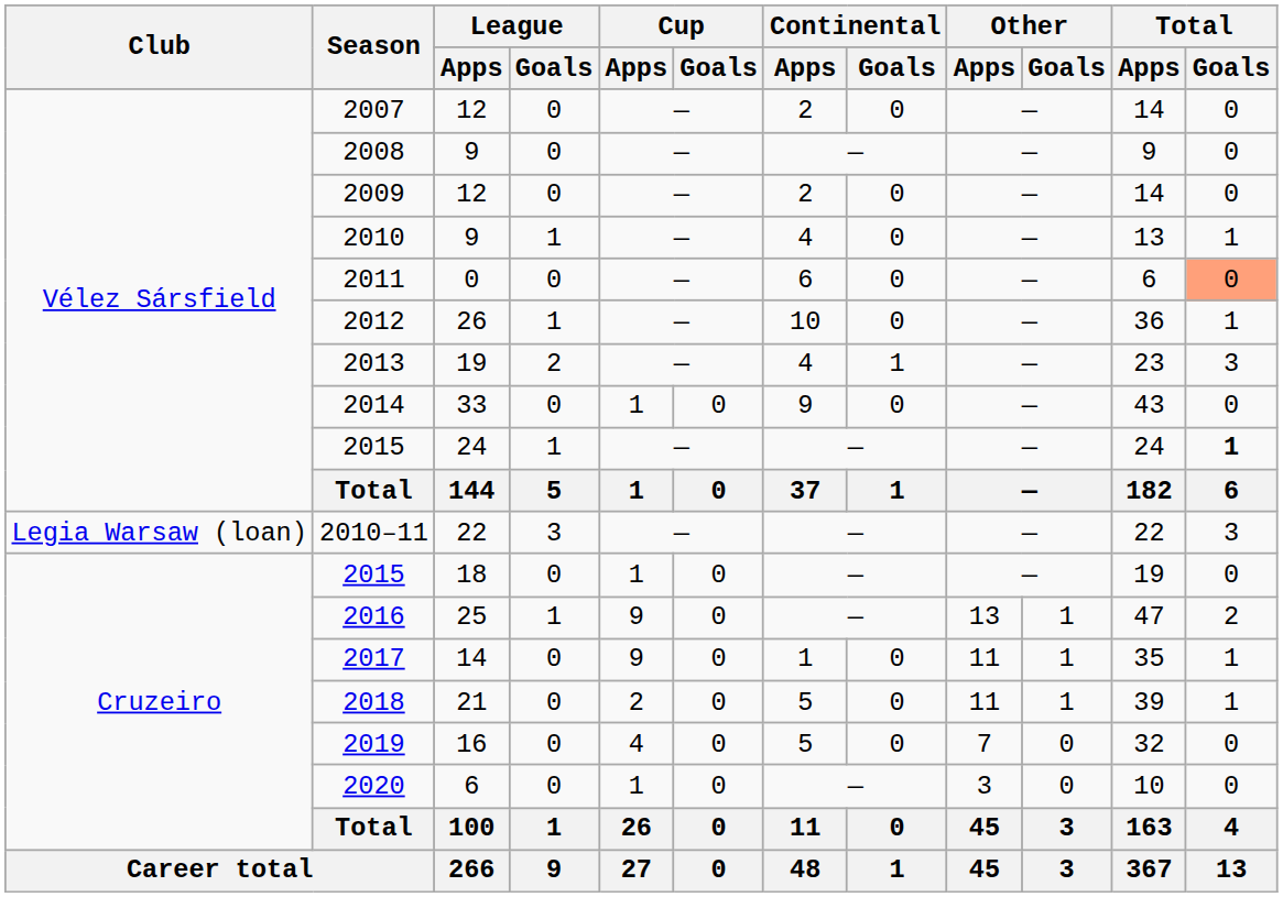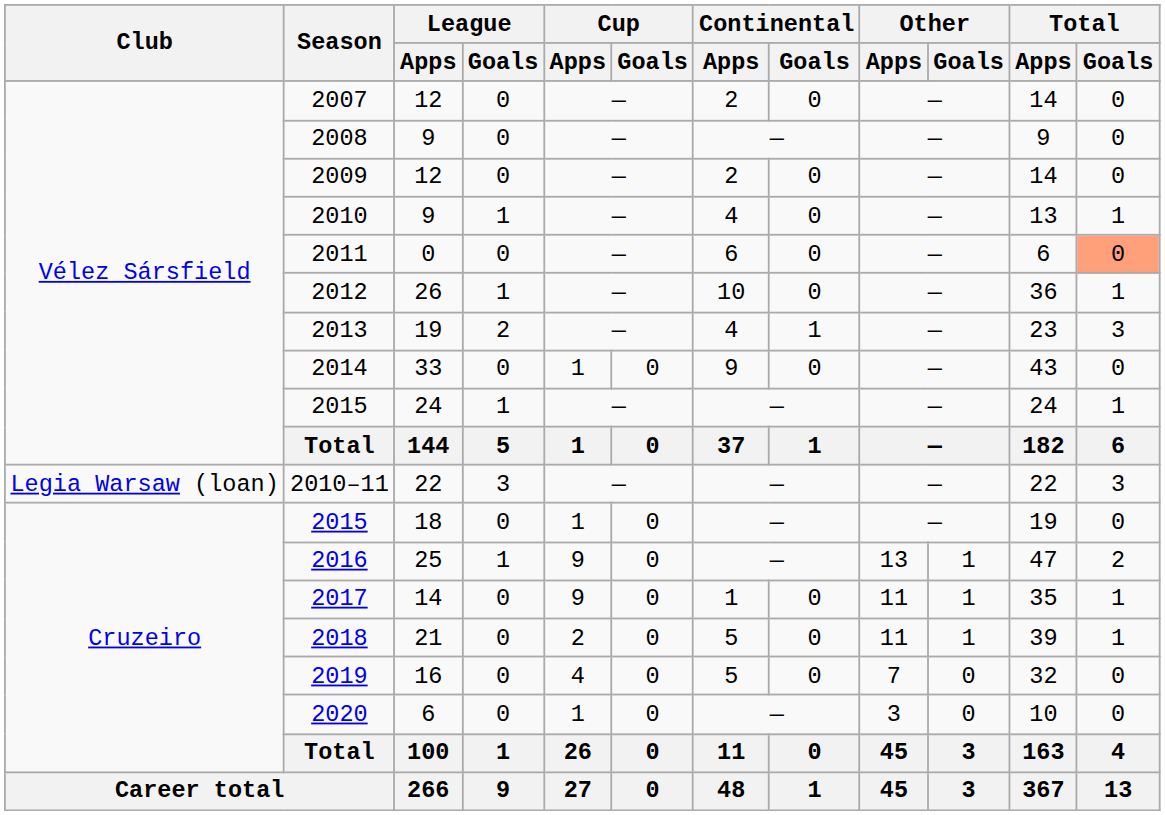2015 / 24 | Total / Goals: bold -> normal
